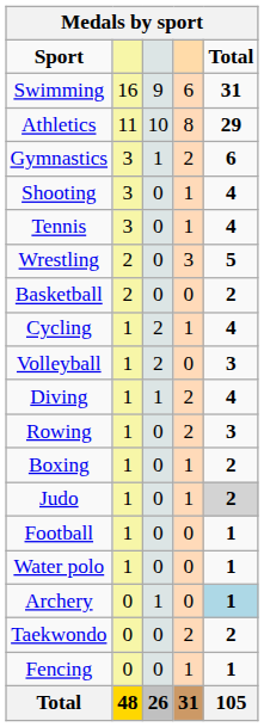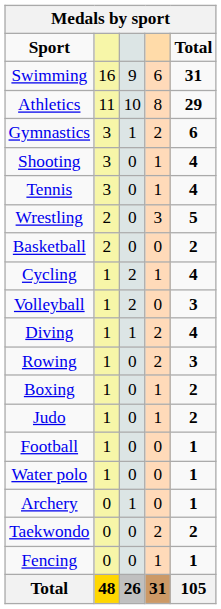Judo | Total: lightgrey background -> no background
Archery | Total: lightblue background -> no background
